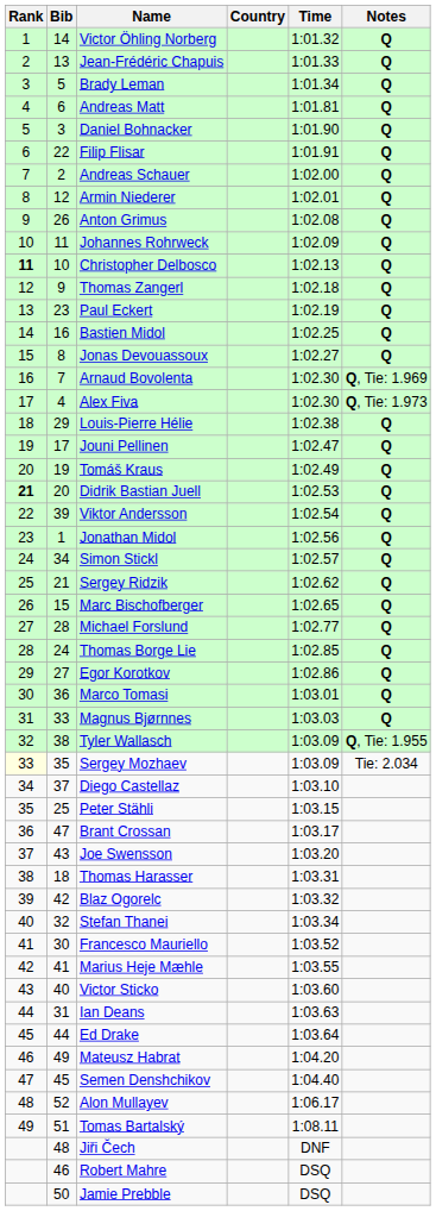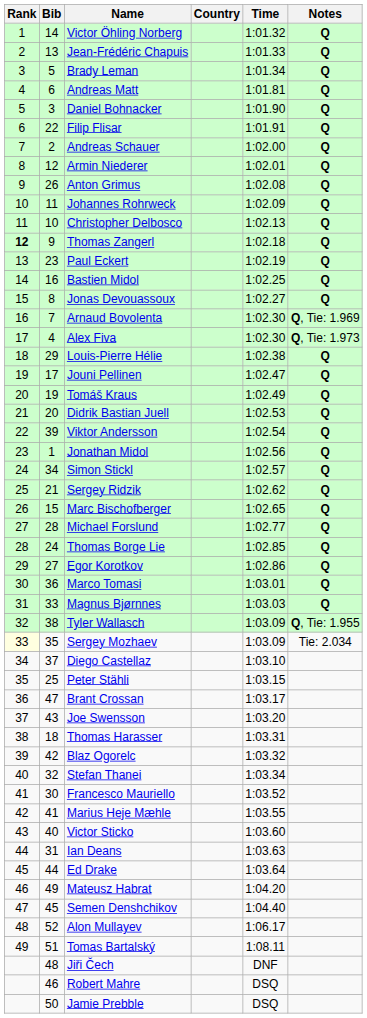Christopher Delbosco | Rank: bold -> normal
Thomas Zangerl | Rank: normal -> bold
Didrik Bastian Juell | Rank: bold -> normal
